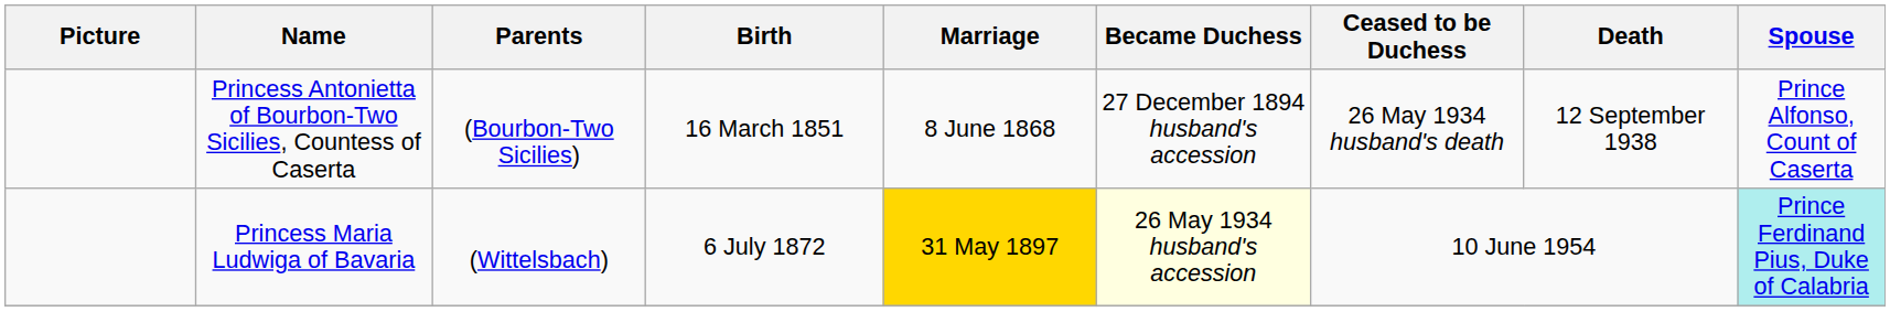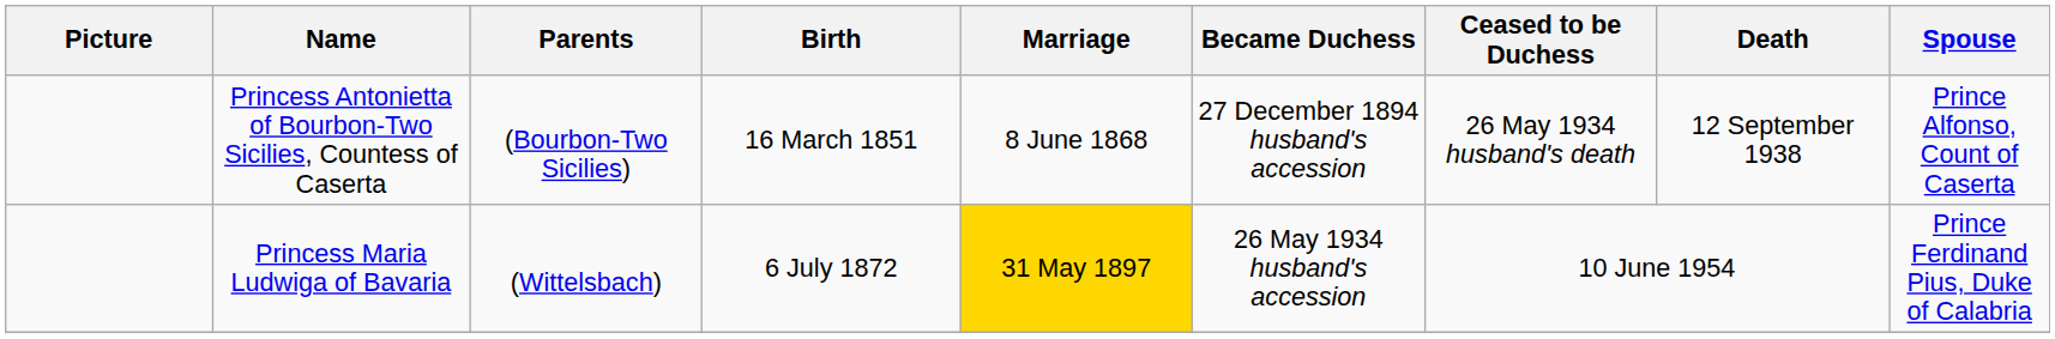Princess Maria Ludwiga of Bavaria | Became Duchess: lightyellow background -> no background
Princess Maria Ludwiga of Bavaria | Spouse: paleturquoise background -> no background
